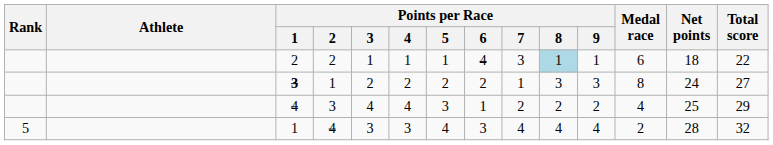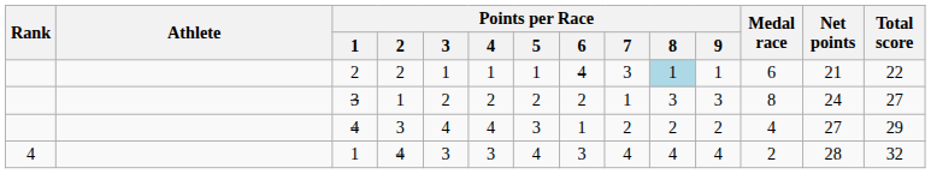row 3 | Net points: 18 -> 21
row 4 | Points per Race / 1: bold -> normal
row 5 | Net points: 25 -> 27
row 6 | Rank: 5 -> 4
